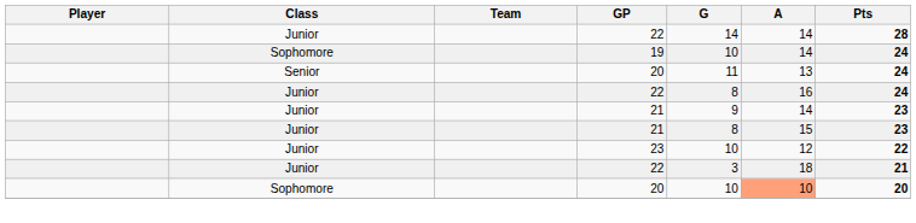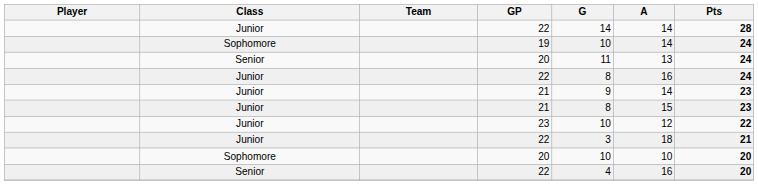Sophomore / 20 | A: lightsalmon background -> no background
+ row: Senior | 22 | 4 | 16 | 20
